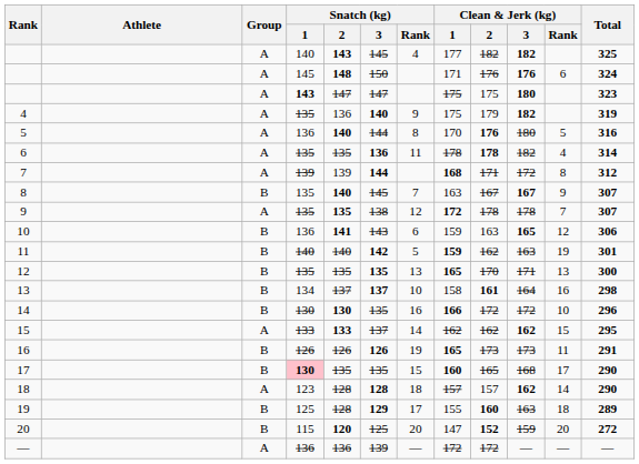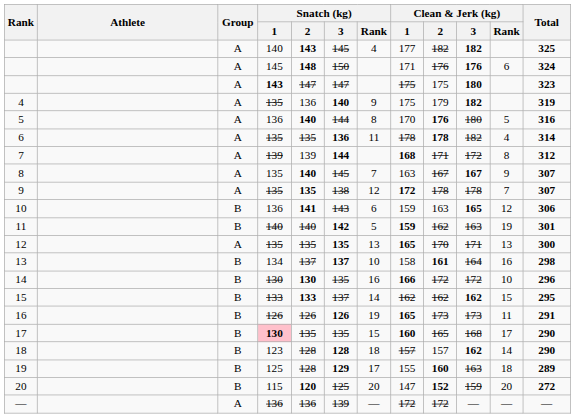row 10 | Group: B -> A
row 14 | Group: B -> A
row 17 | Group: A -> B
row 20 | Group: A -> B
